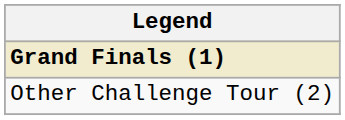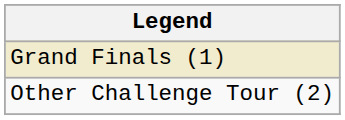row 2 | column 1: bold -> normal
